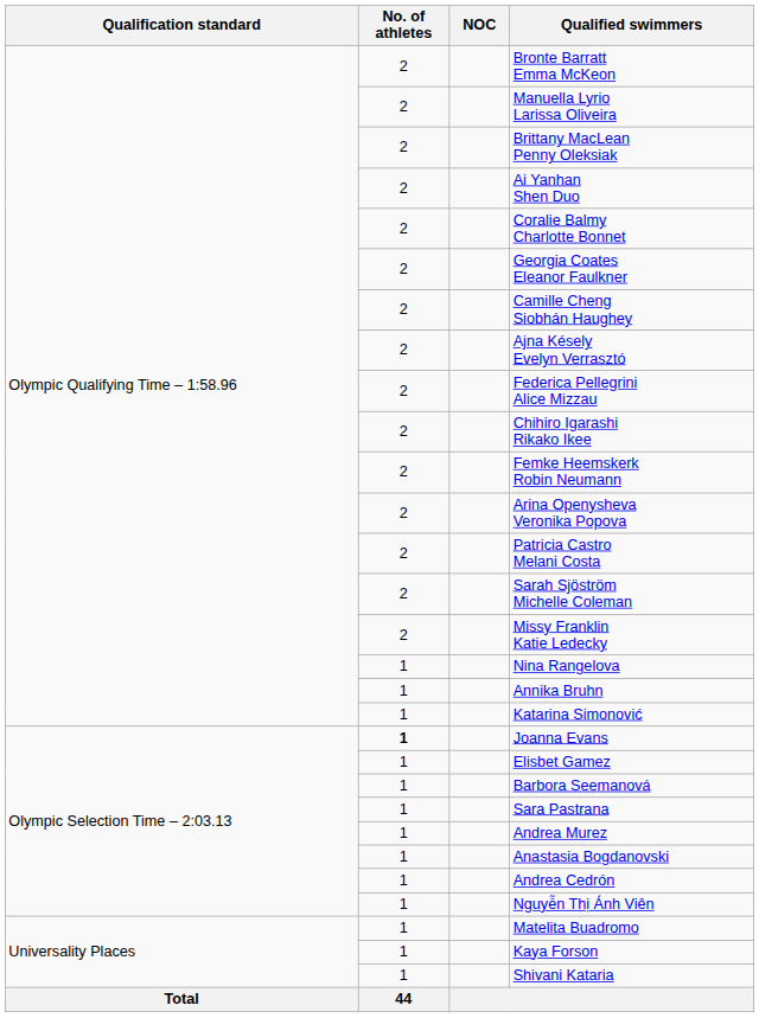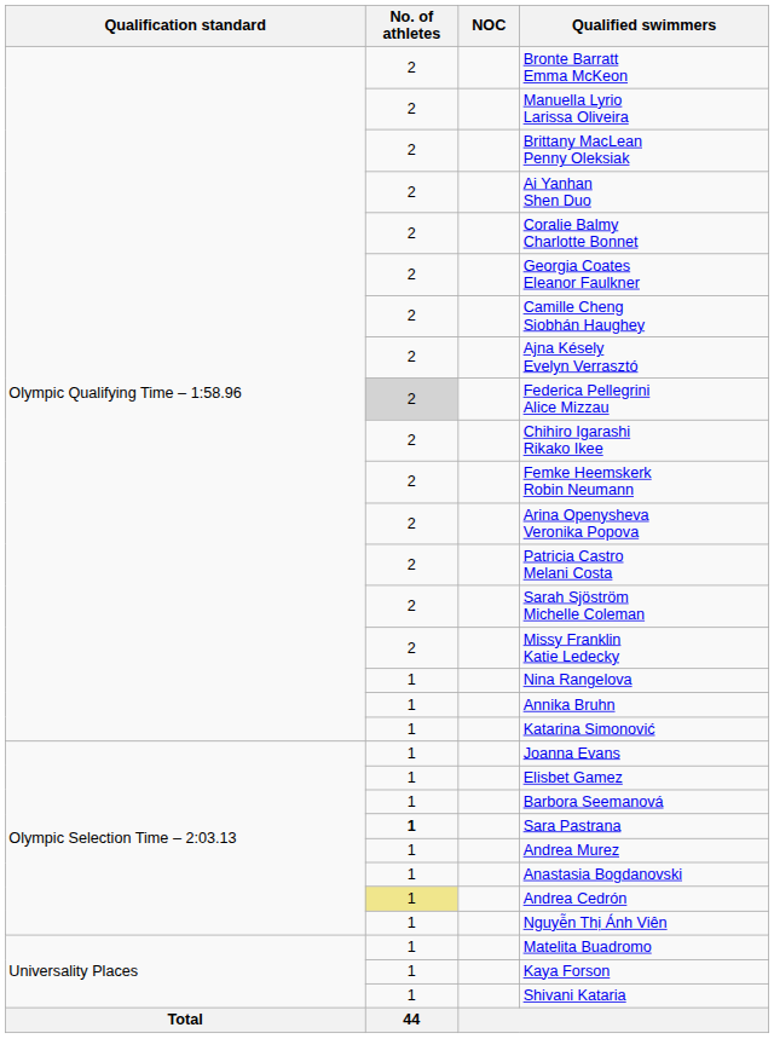Federica Pellegrini Alice Mizzau | No. of athletes: no background -> lightgrey background
Joanna Evans | No. of athletes: bold -> normal
Sara Pastrana | No. of athletes: normal -> bold
Andrea Cedrón | No. of athletes: no background -> khaki background
